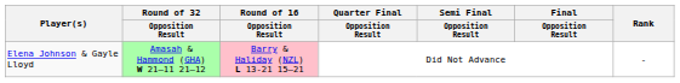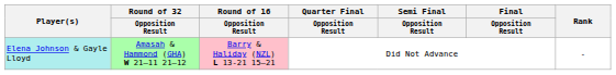Elena Johnson & Gayle Lloyd | Player(s): no background -> paleturquoise background
